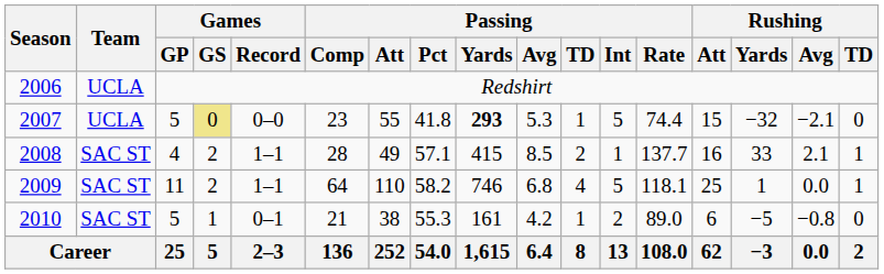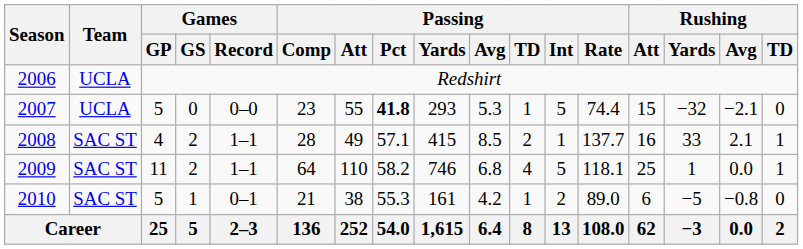2007 | Games / GS: khaki background -> no background
2007 | Passing / Pct: normal -> bold
2007 | Passing / Yards: bold -> normal
